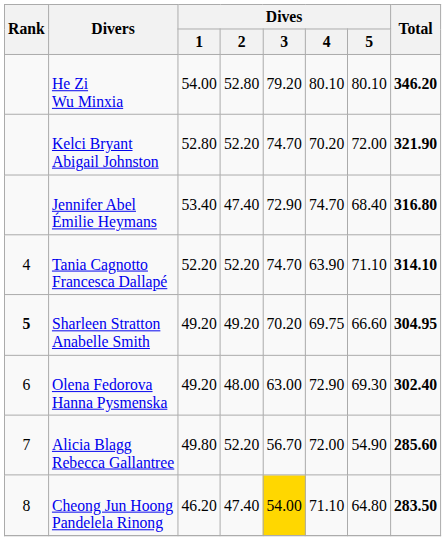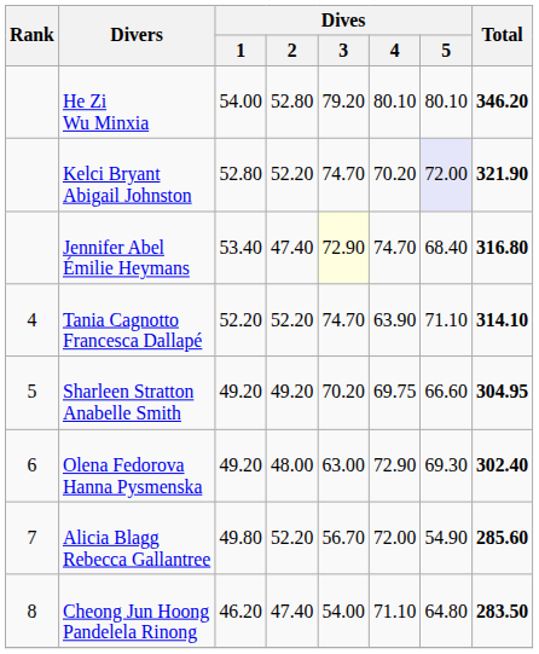Kelci Bryant Abigail Johnston | Dives / 5: no background -> lavender background
Jennifer Abel Émilie Heymans | Dives / 3: no background -> lightyellow background
Sharleen Stratton Anabelle Smith | Rank: bold -> normal
Cheong Jun Hoong Pandelela Rinong | Dives / 3: gold background -> no background
